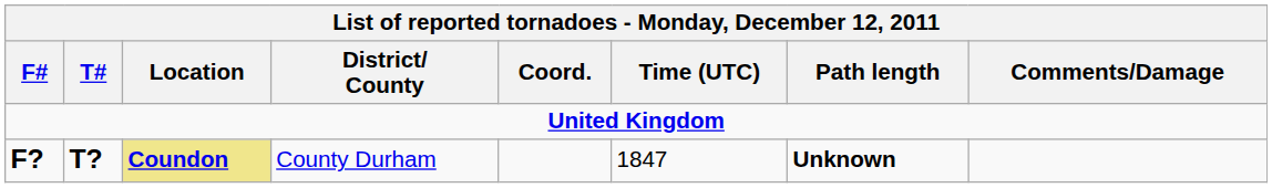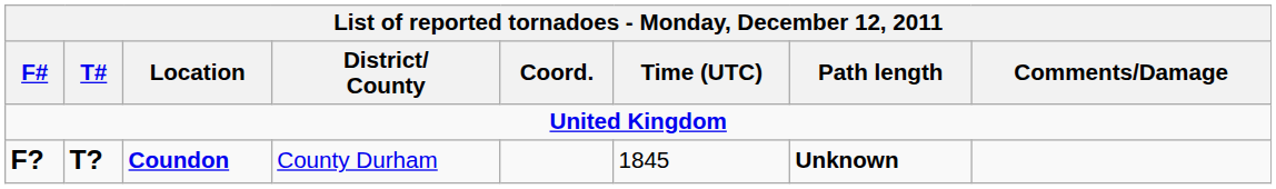F? | Location: khaki background -> no background
F? | Time (UTC): 1847 -> 1845
